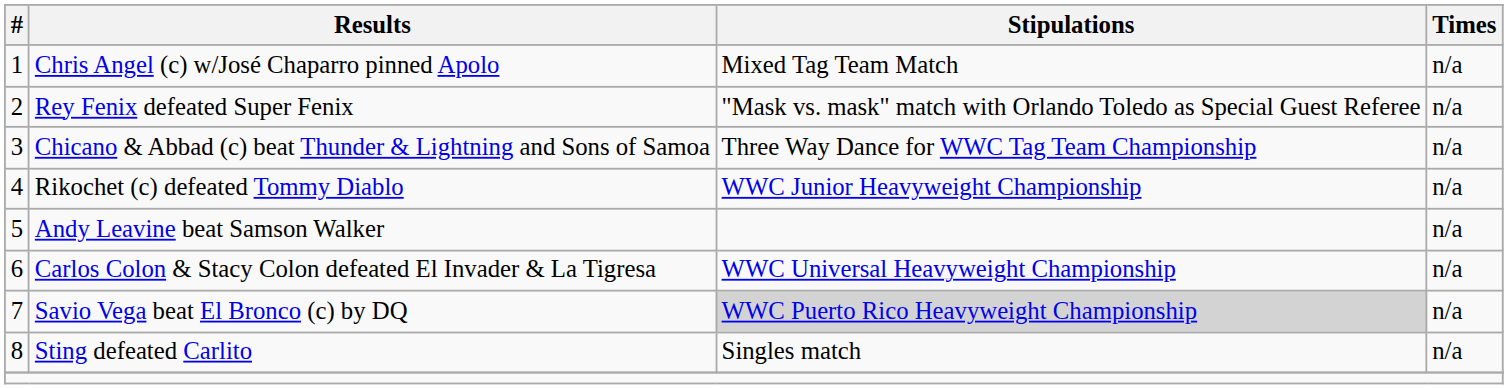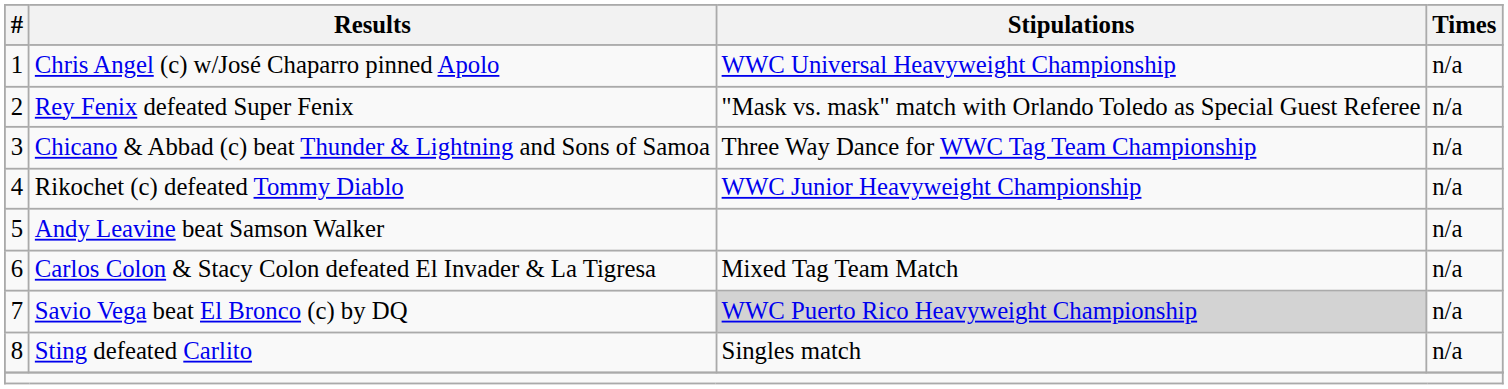Chris Angel (c) w/José Chaparro pinned Apolo | Stipulations: Mixed Tag Team Match -> WWC Universal Heavyweight Championship
Carlos Colon & Stacy Colon defeated El Invader & La Tigresa | Stipulations: WWC Universal Heavyweight Championship -> Mixed Tag Team Match
